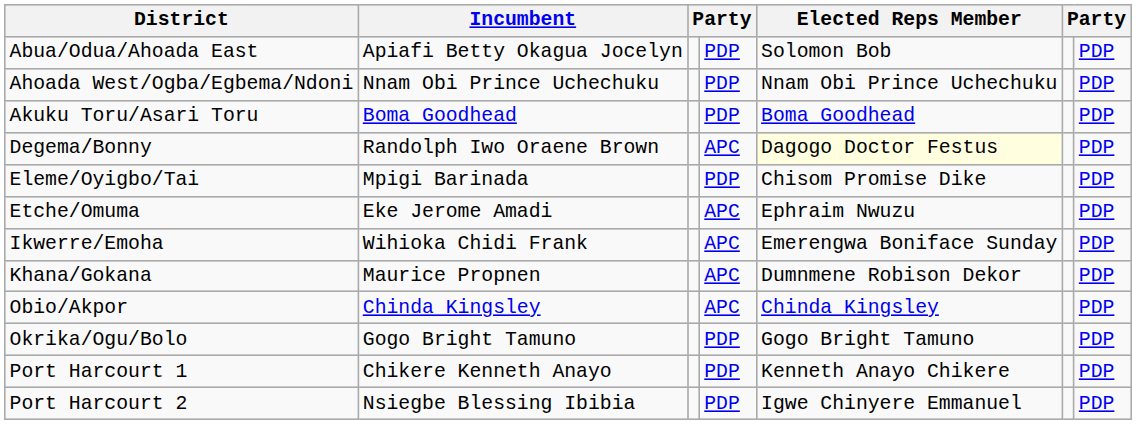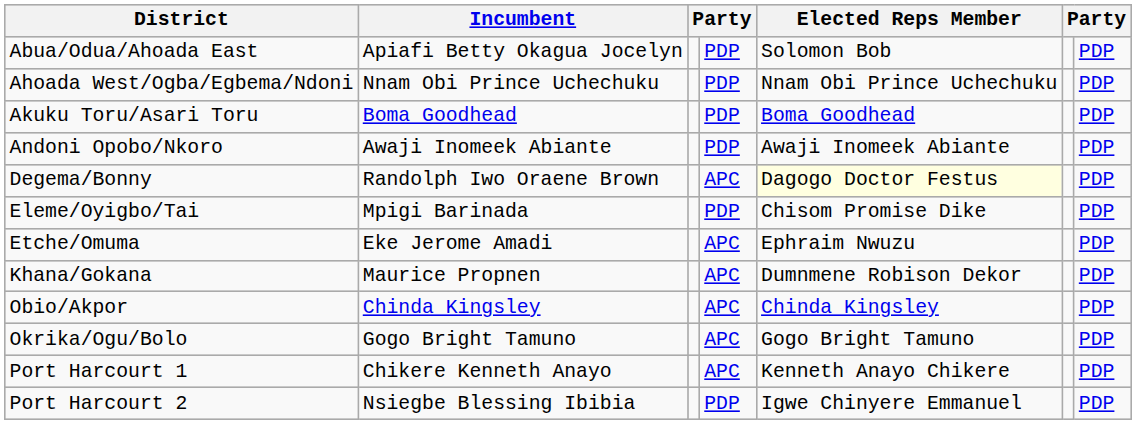+ row: Andoni Opobo/Nkoro | Awaji Inomeek Abiante | PDP | Awaji Inomeek Abiante | PDP
- row: Ikwerre/Emoha | Wihioka Chidi Frank | APC | Emerengwa Boniface Sunday | PDP
Okrika/Ogu/Bolo | column 4: PDP -> APC
Port Harcourt 1 | column 4: PDP -> APC
